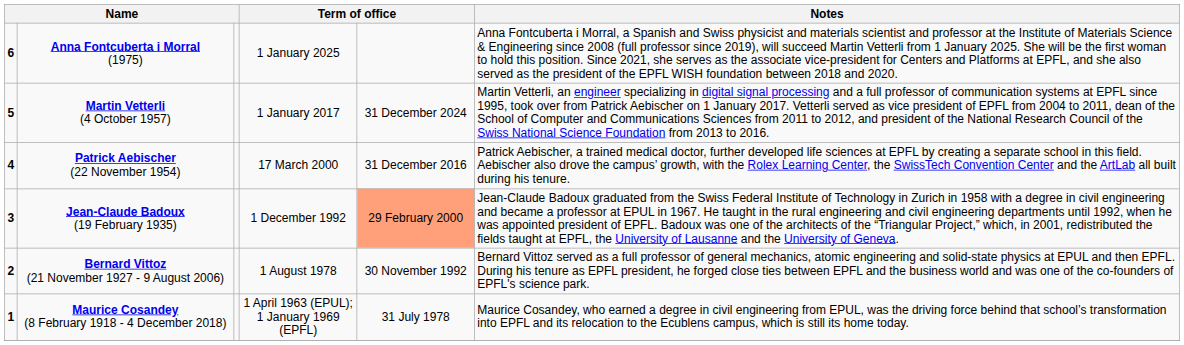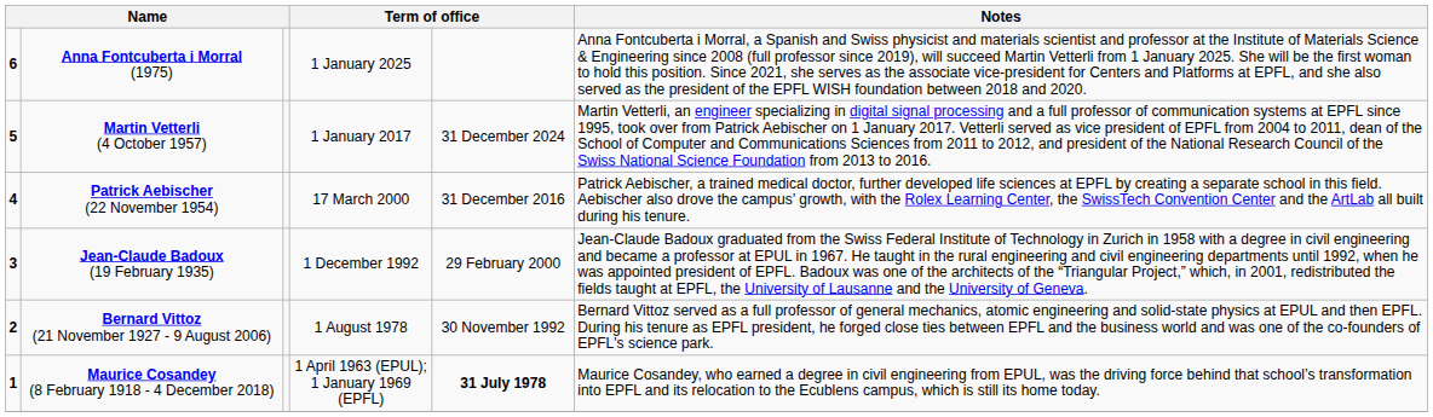Jean-Claude Badoux (19 February 1935) | column 5: lightsalmon background -> no background
Maurice Cosandey (8 February 1918 - 4 December 2018) | column 5: normal -> bold
